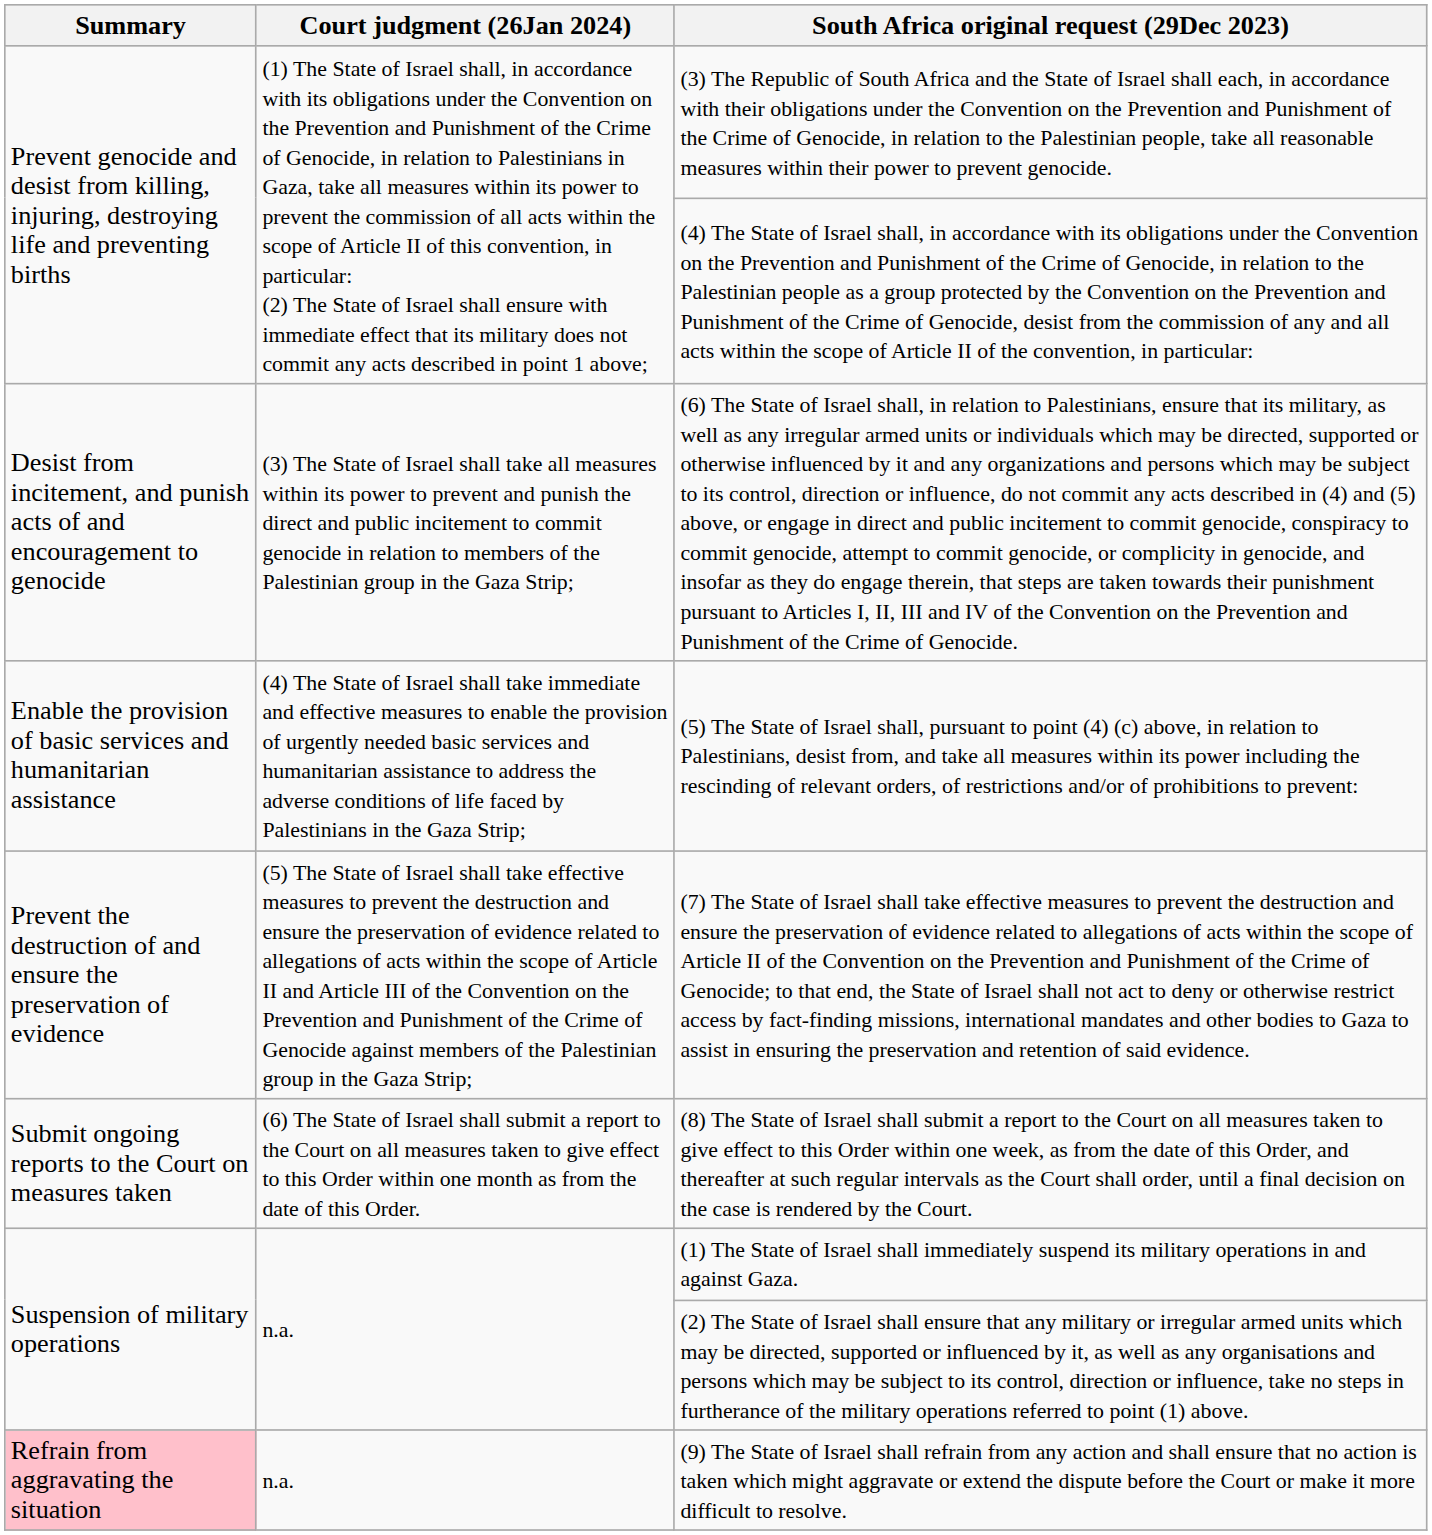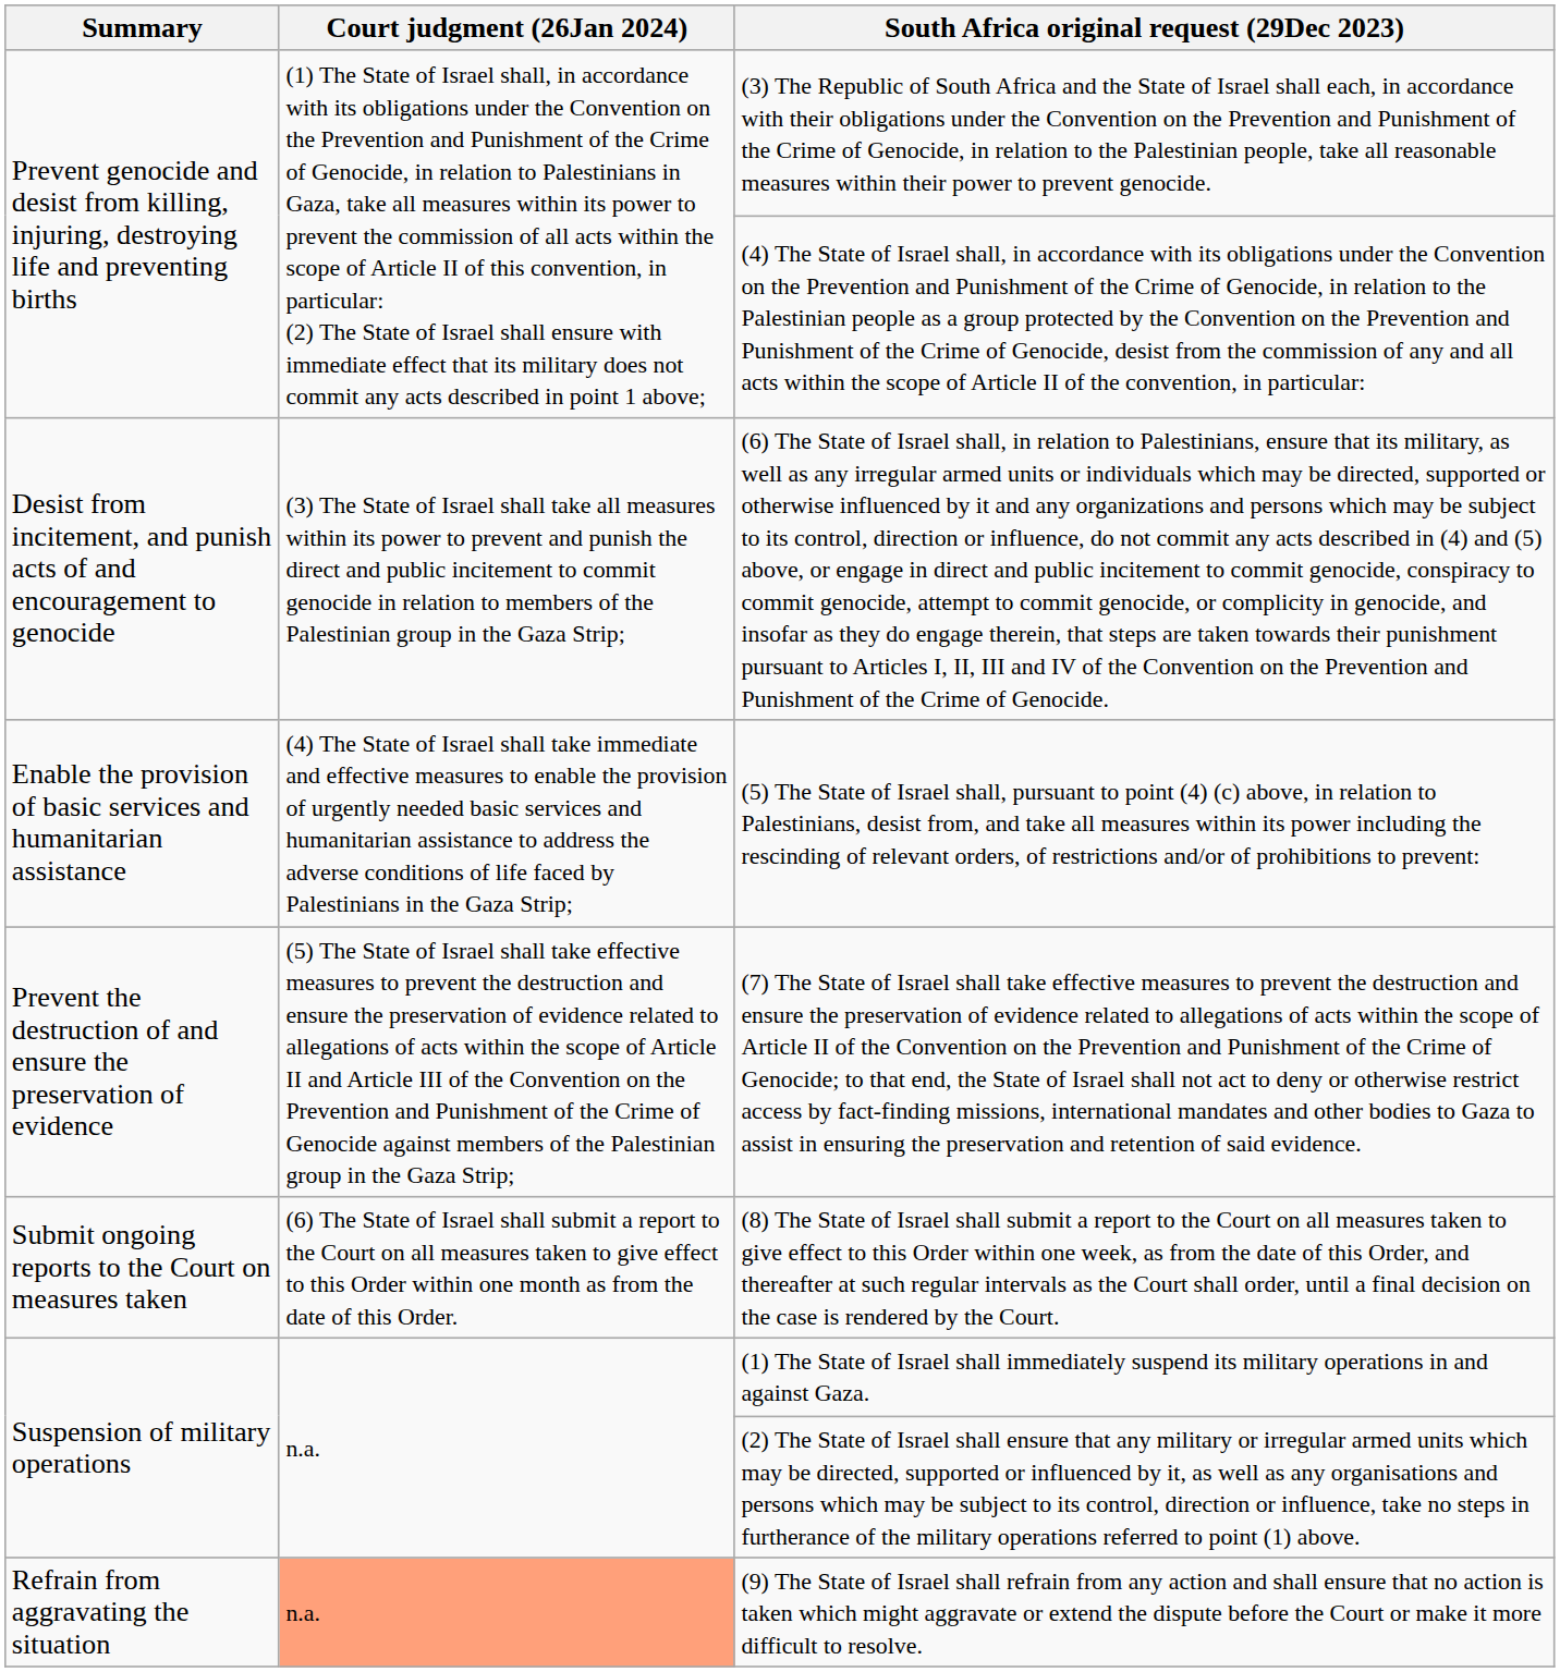row 10 | Summary: pink background -> no background
row 10 | Court judgment (26Jan 2024): no background -> lightsalmon background
